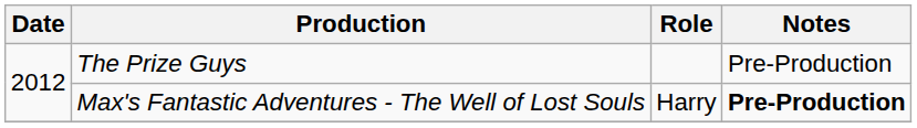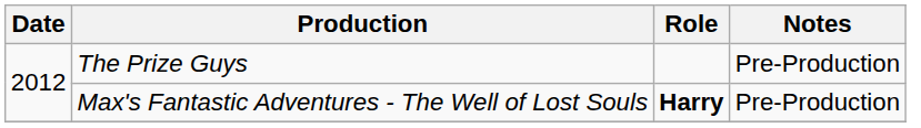Max's Fantastic Adventures - The Well of Lost Souls | Role: normal -> bold
Max's Fantastic Adventures - The Well of Lost Souls | Notes: bold -> normal
